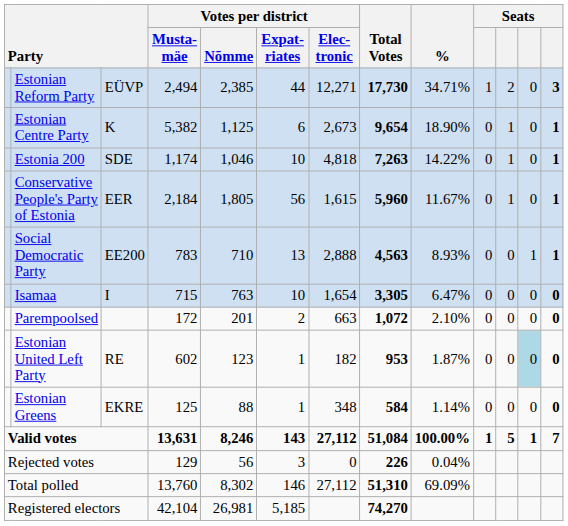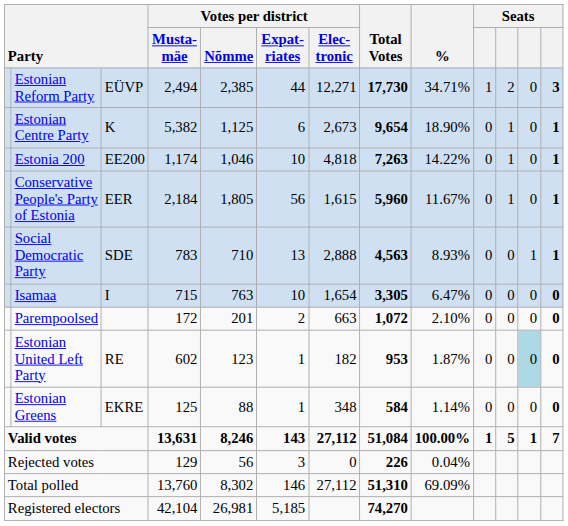Estonia 200 | column 3: SDE -> EE200
Social Democratic Party | column 3: EE200 -> SDE
